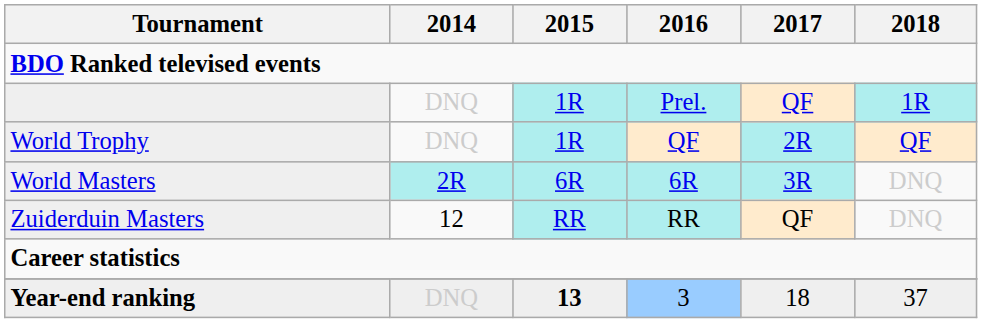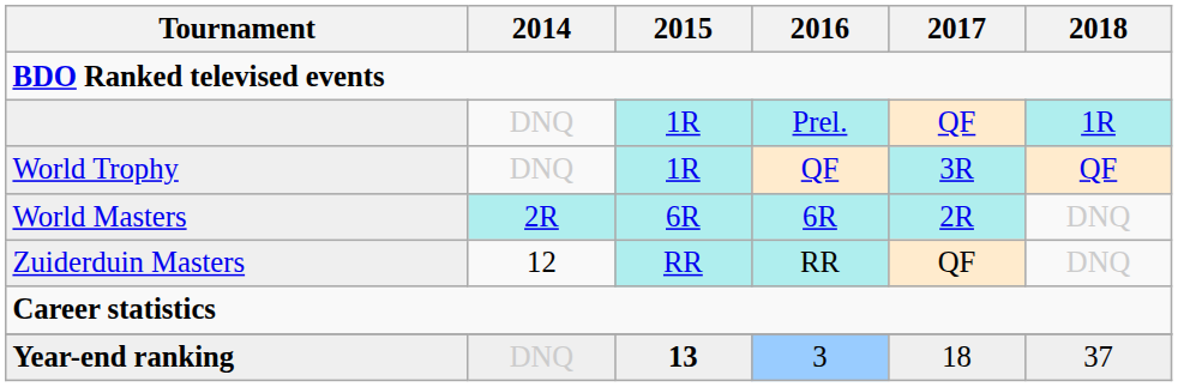World Trophy | 2017: 2R -> 3R
World Masters | 2017: 3R -> 2R
